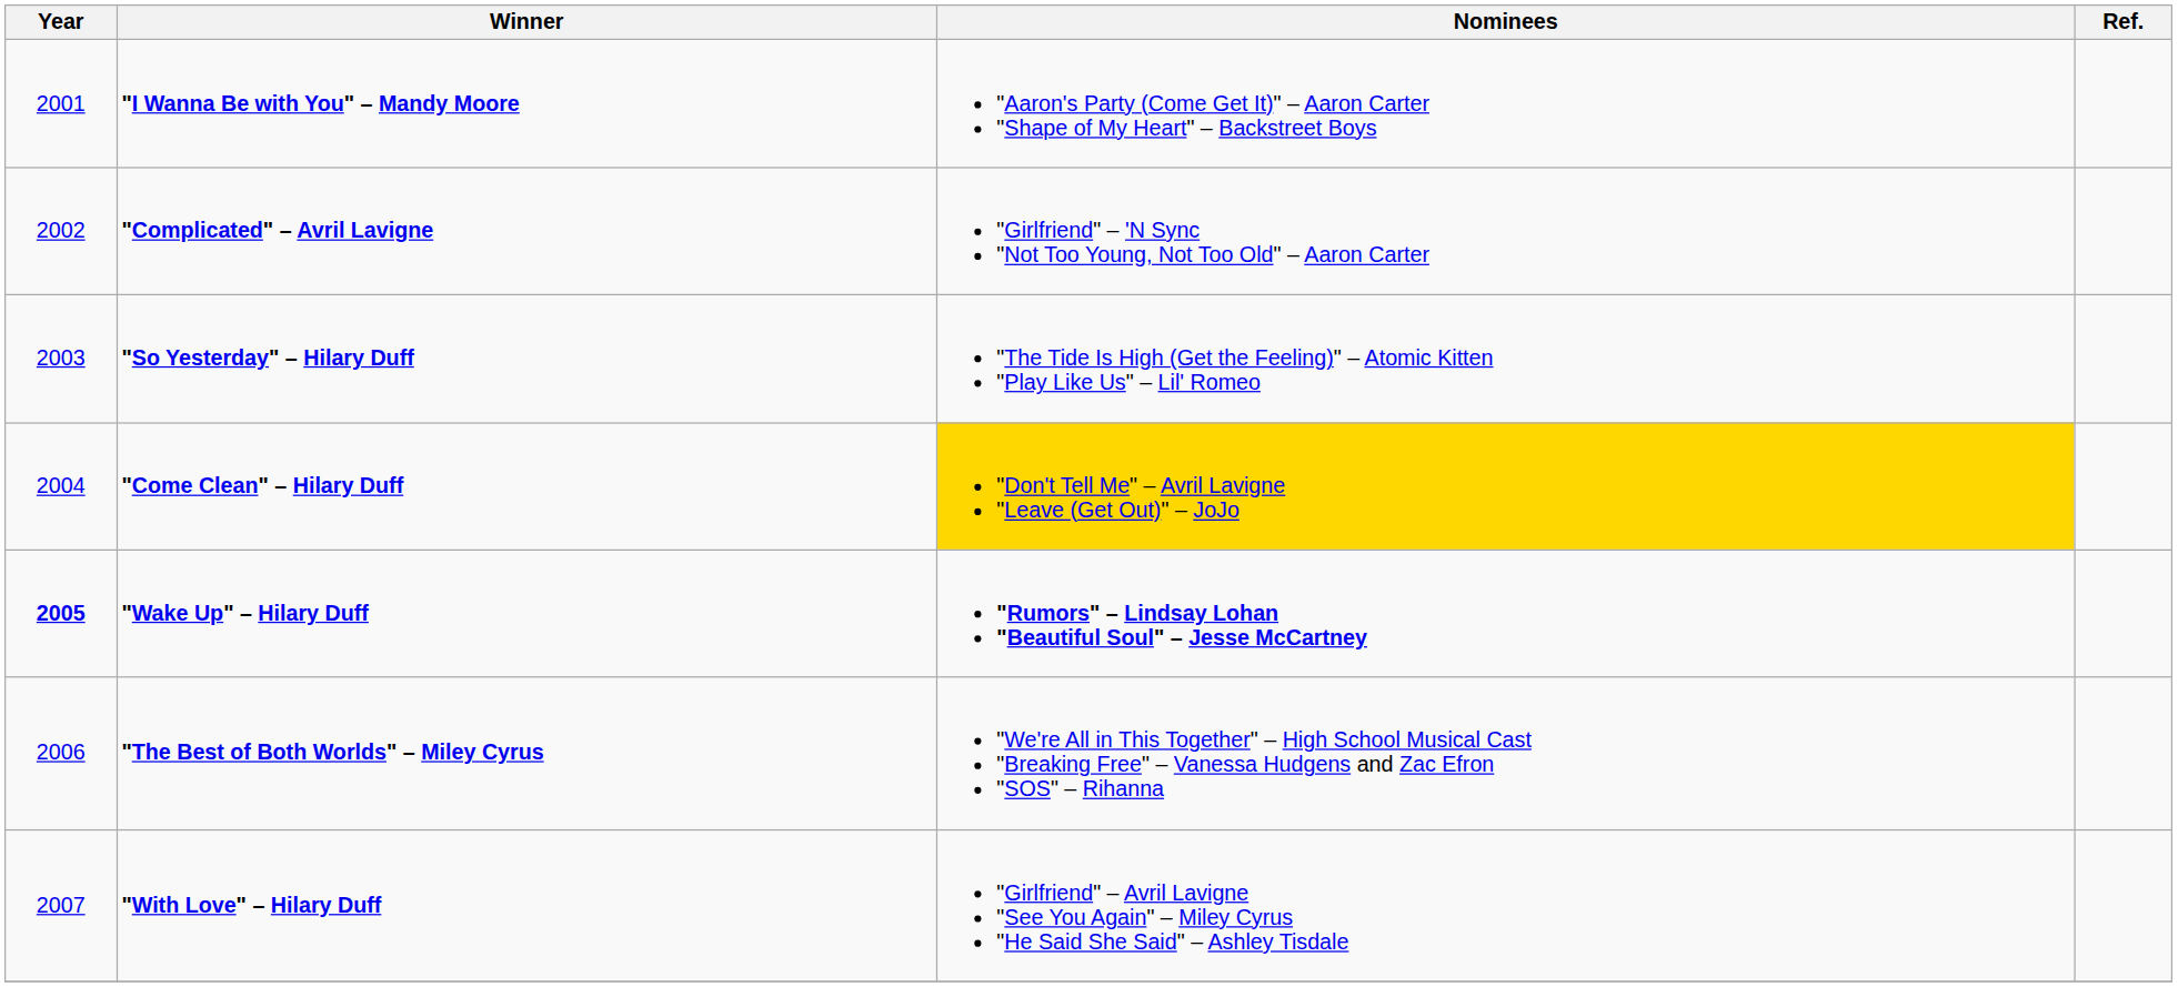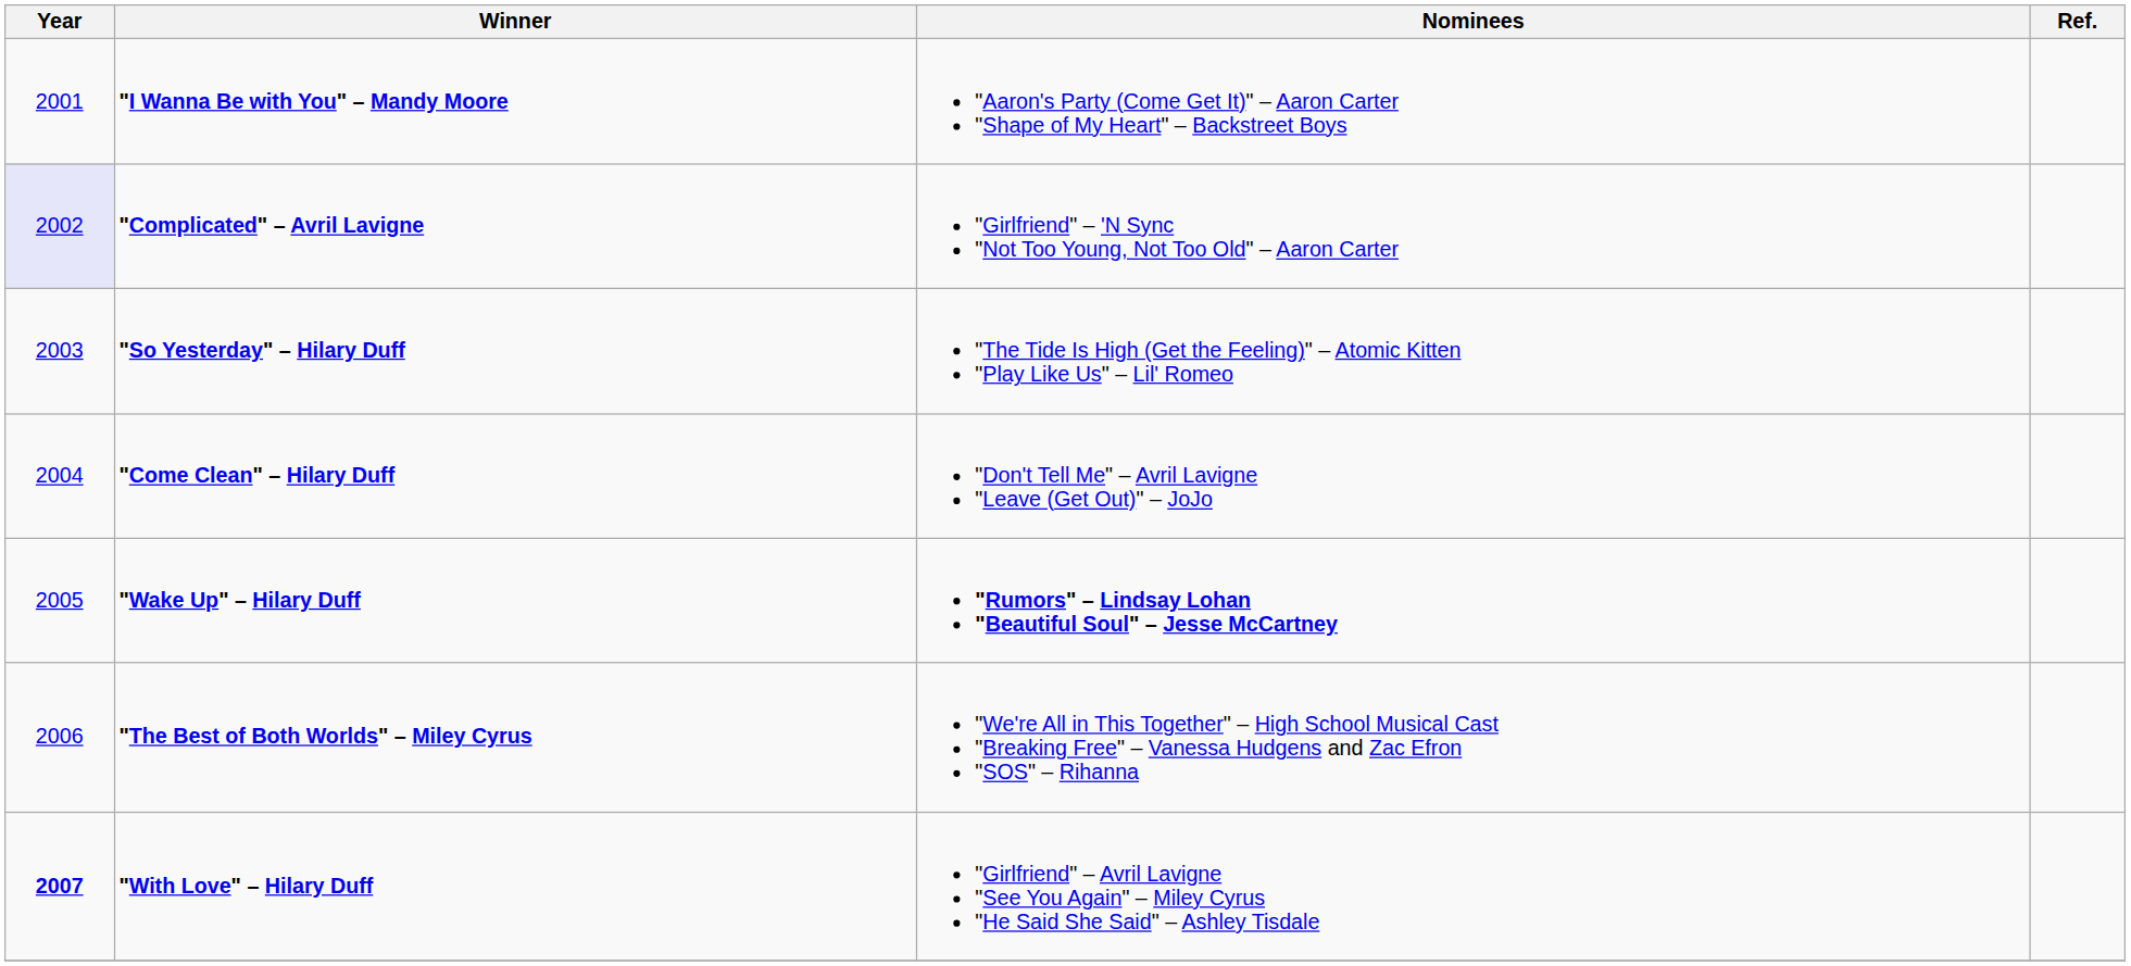"Complicated" – Avril Lavigne | Year: no background -> lavender background
"Come Clean" – Hilary Duff | Nominees: gold background -> no background
"Wake Up" – Hilary Duff | Year: bold -> normal
"With Love" – Hilary Duff | Year: normal -> bold
